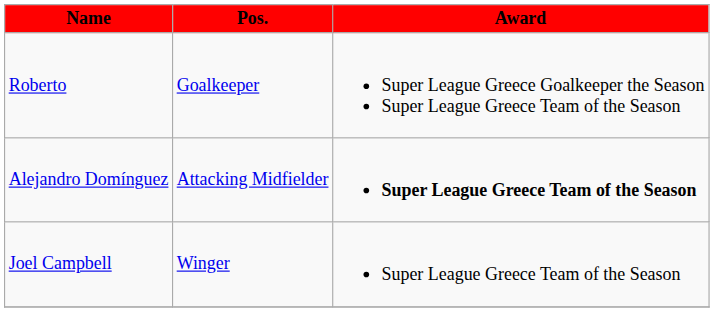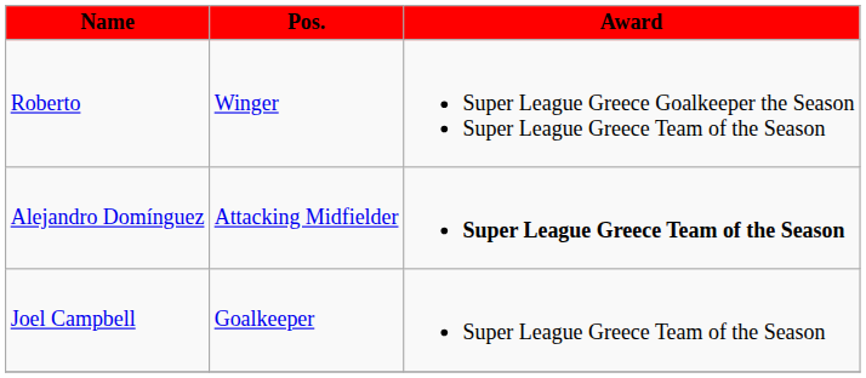Roberto | Pos.: Goalkeeper -> Winger
Joel Campbell | Pos.: Winger -> Goalkeeper
